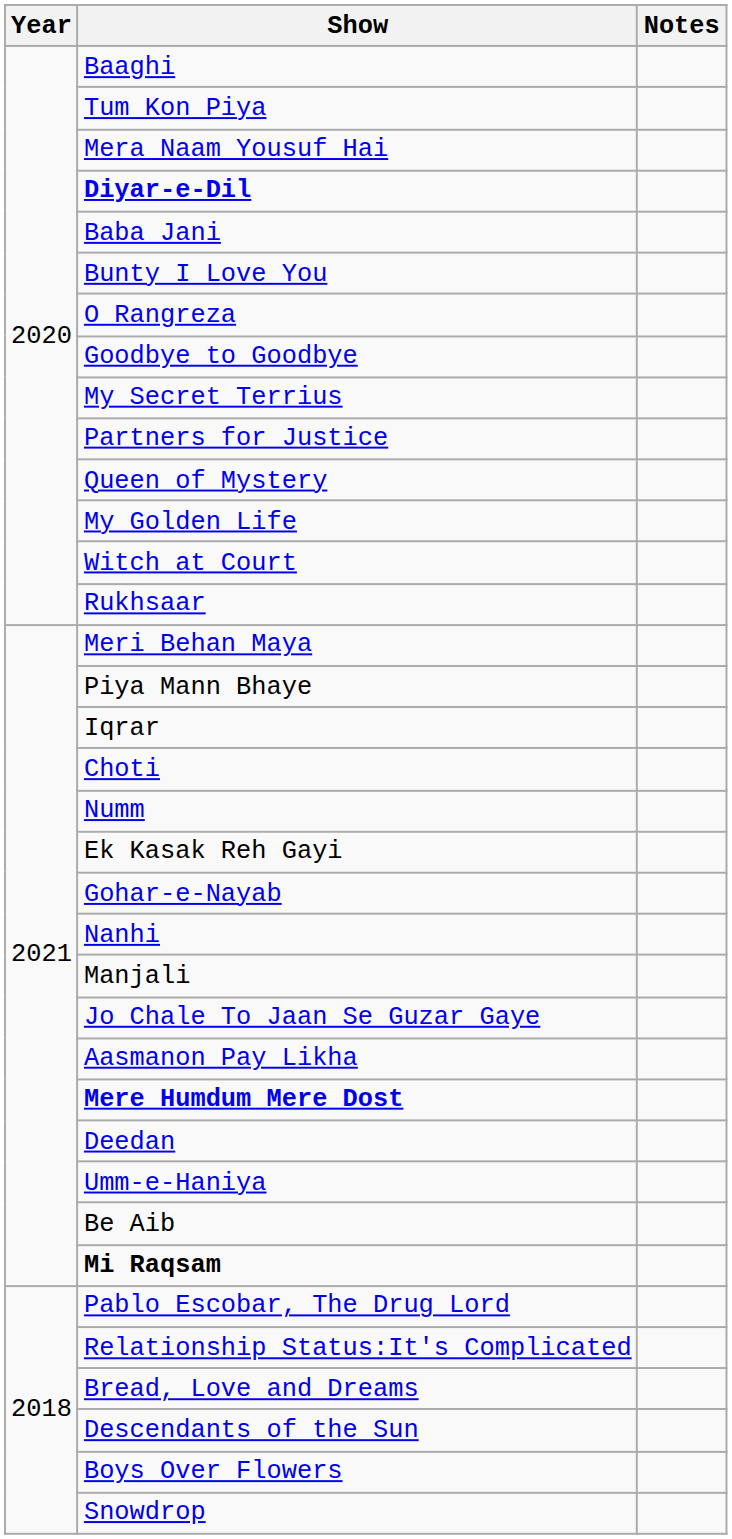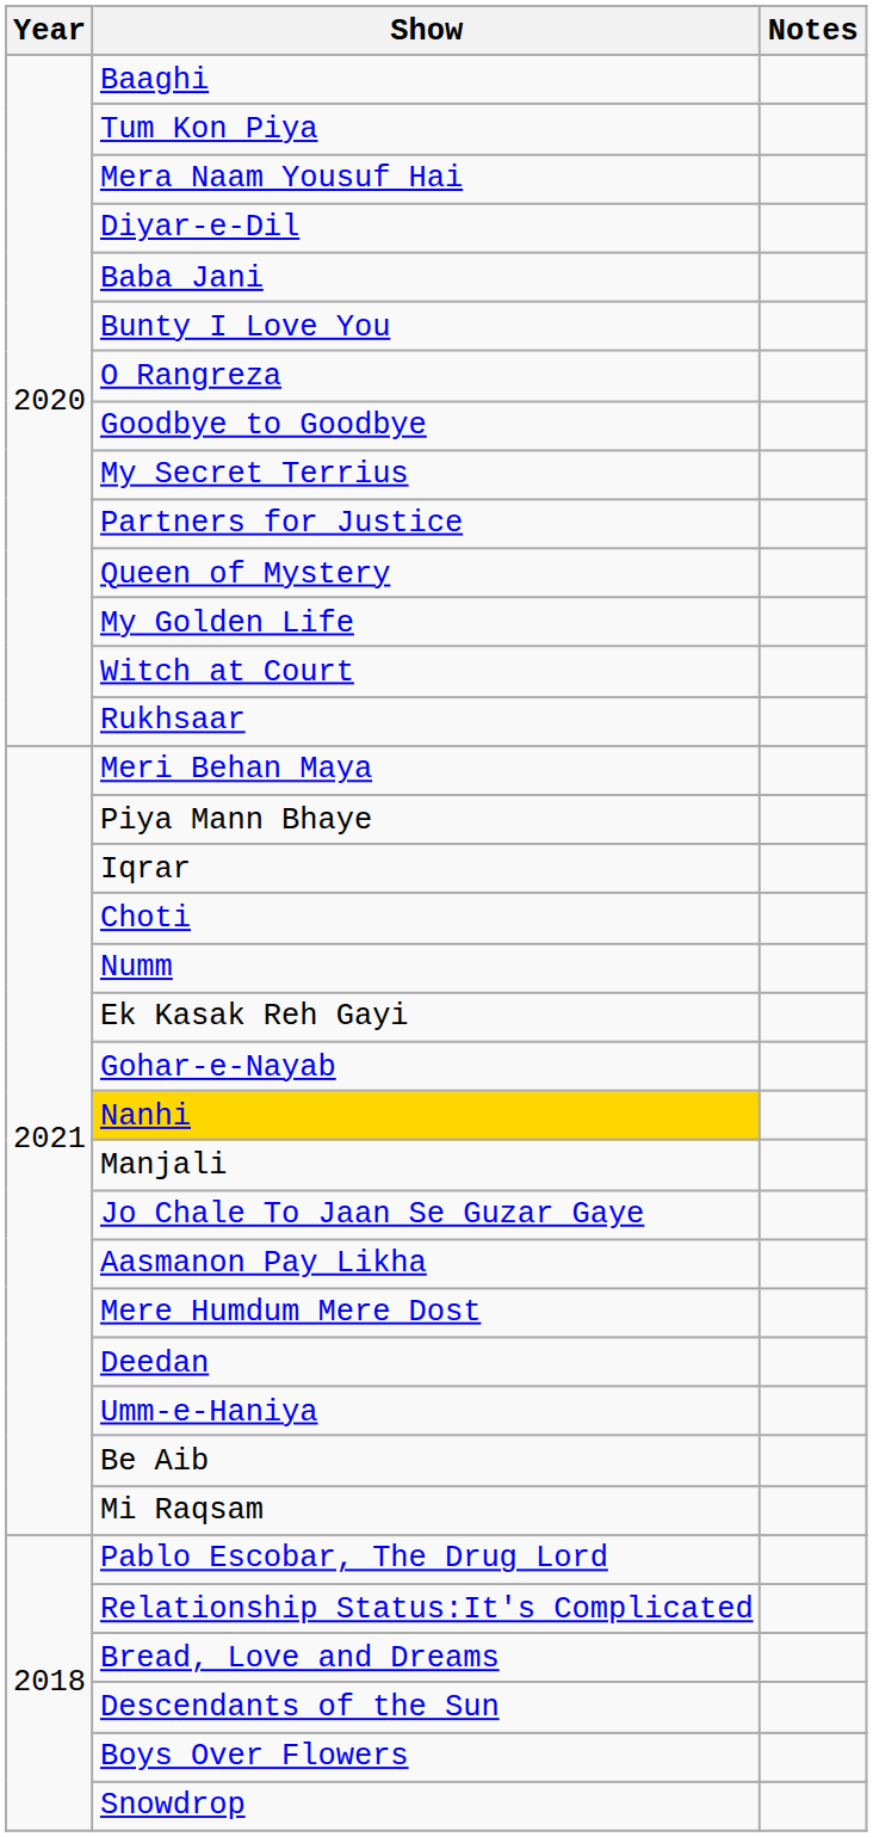Diyar-e-Dil | Show: bold -> normal
Nanhi | Show: no background -> gold background
Mere Humdum Mere Dost | Show: bold -> normal
Mi Raqsam | Show: bold -> normal
